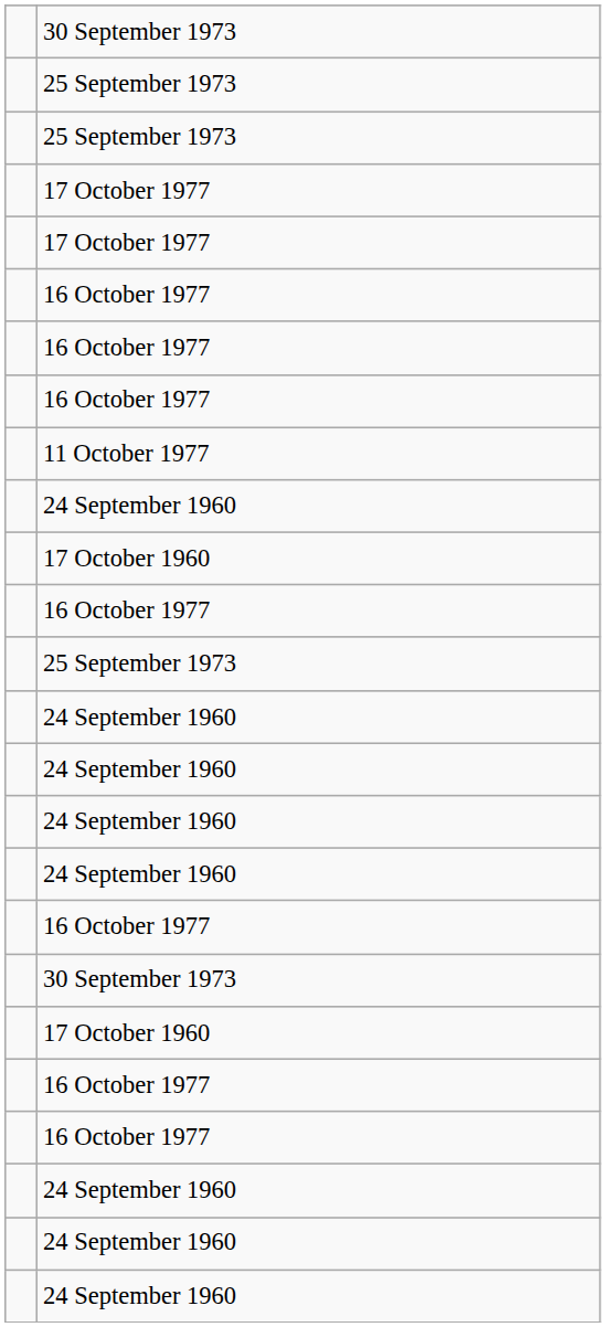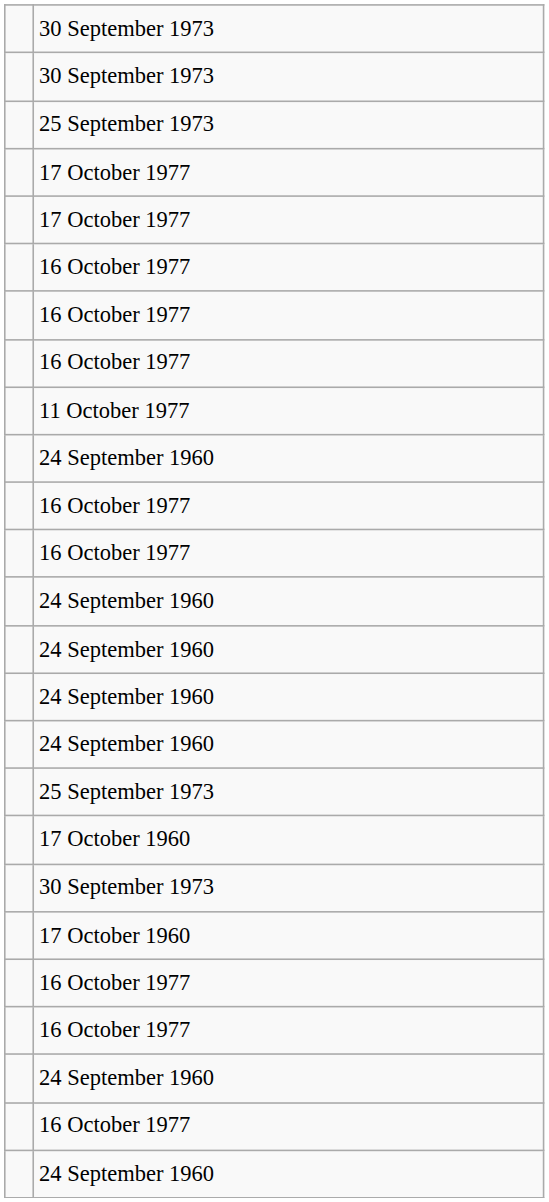row 2 | column 2: 25 September 1973 -> 30 September 1973
row 11 | column 2: 17 October 1960 -> 16 October 1977
row 13 | column 2: 25 September 1973 -> 24 September 1960
row 17 | column 2: 24 September 1960 -> 25 September 1973
row 18 | column 2: 16 October 1977 -> 17 October 1960
row 24 | column 2: 24 September 1960 -> 16 October 1977
